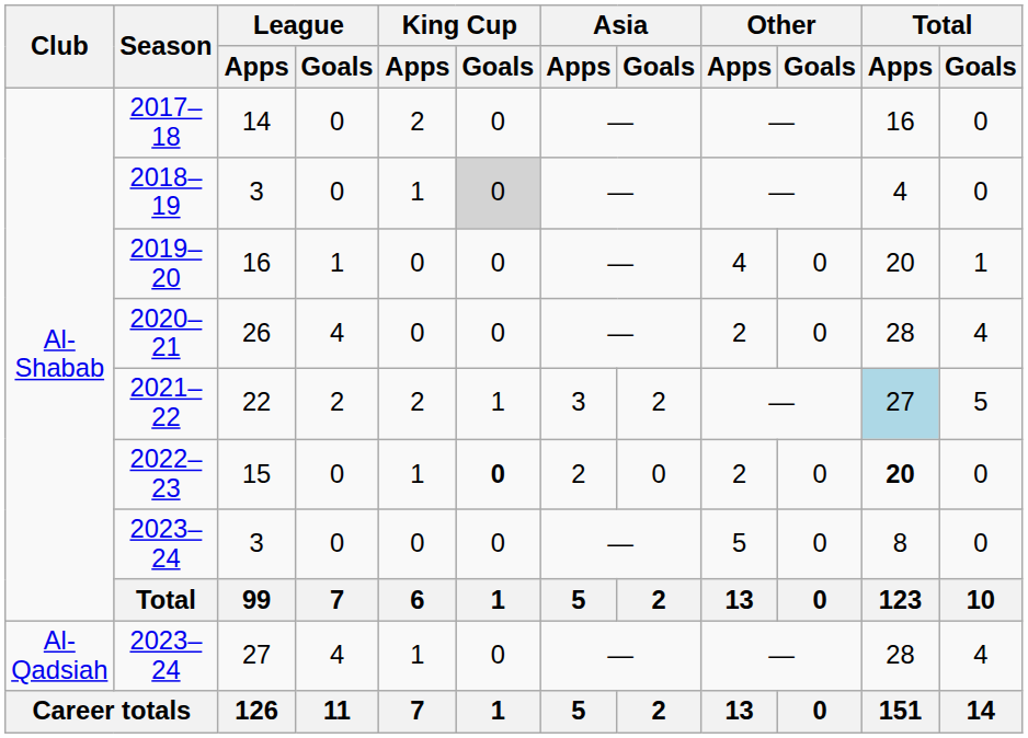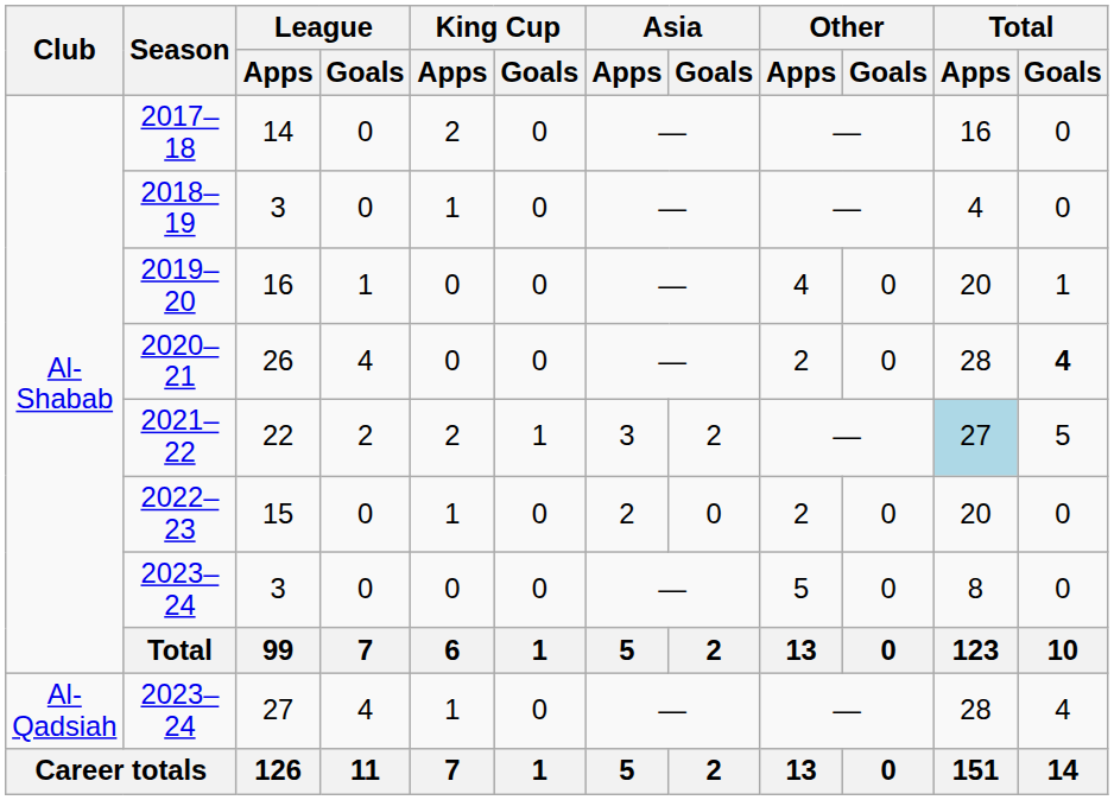2018–19 | King Cup / Goals: lightgrey background -> no background
2020–21 | Total / Goals: normal -> bold
2022–23 | King Cup / Goals: bold -> normal
2022–23 | Total / Apps: bold -> normal
